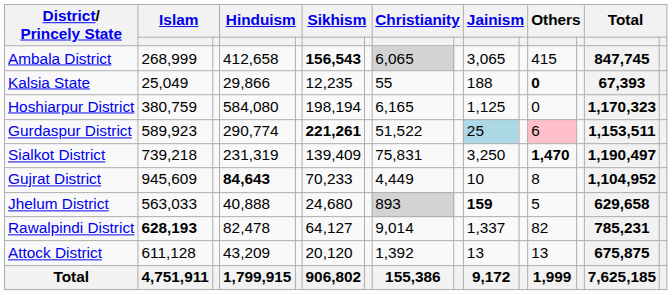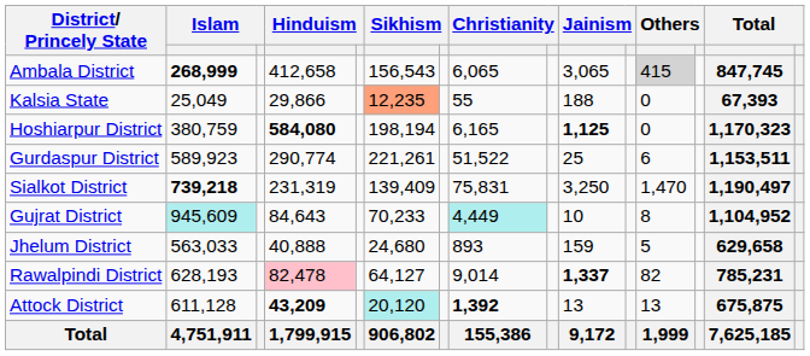Ambala District | column 2: normal -> bold
Ambala District | column 6: bold -> normal
Ambala District | column 8: lightgrey background -> no background
Ambala District | column 12: no background -> lightgrey background
Kalsia State | column 6: no background -> lightsalmon background
Kalsia State | column 12: bold -> normal
Hoshiarpur District | column 4: normal -> bold
Hoshiarpur District | column 10: normal -> bold
Gurdaspur District | column 6: bold -> normal
Gurdaspur District | column 10: lightblue background -> no background
Gurdaspur District | column 12: pink background -> no background
Sialkot District | column 2: normal -> bold
Sialkot District | column 12: bold -> normal
Gujrat District | column 2: no background -> paleturquoise background
Gujrat District | column 4: bold -> normal
Gujrat District | column 8: no background -> paleturquoise background
Jhelum District | column 8: lightgrey background -> no background
Jhelum District | column 10: bold -> normal
Rawalpindi District | column 2: bold -> normal
Rawalpindi District | column 4: no background -> pink background
Rawalpindi District | column 10: normal -> bold
Attock District | column 4: normal -> bold
Attock District | column 6: no background -> paleturquoise background
Attock District | column 8: normal -> bold
